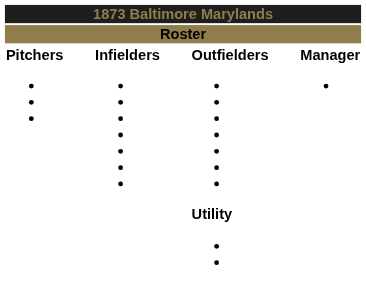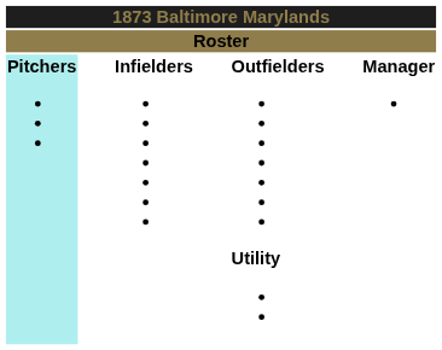Pitchers | column 1: no background -> paleturquoise background
